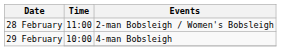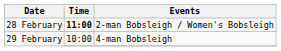28 February | Time: normal -> bold
